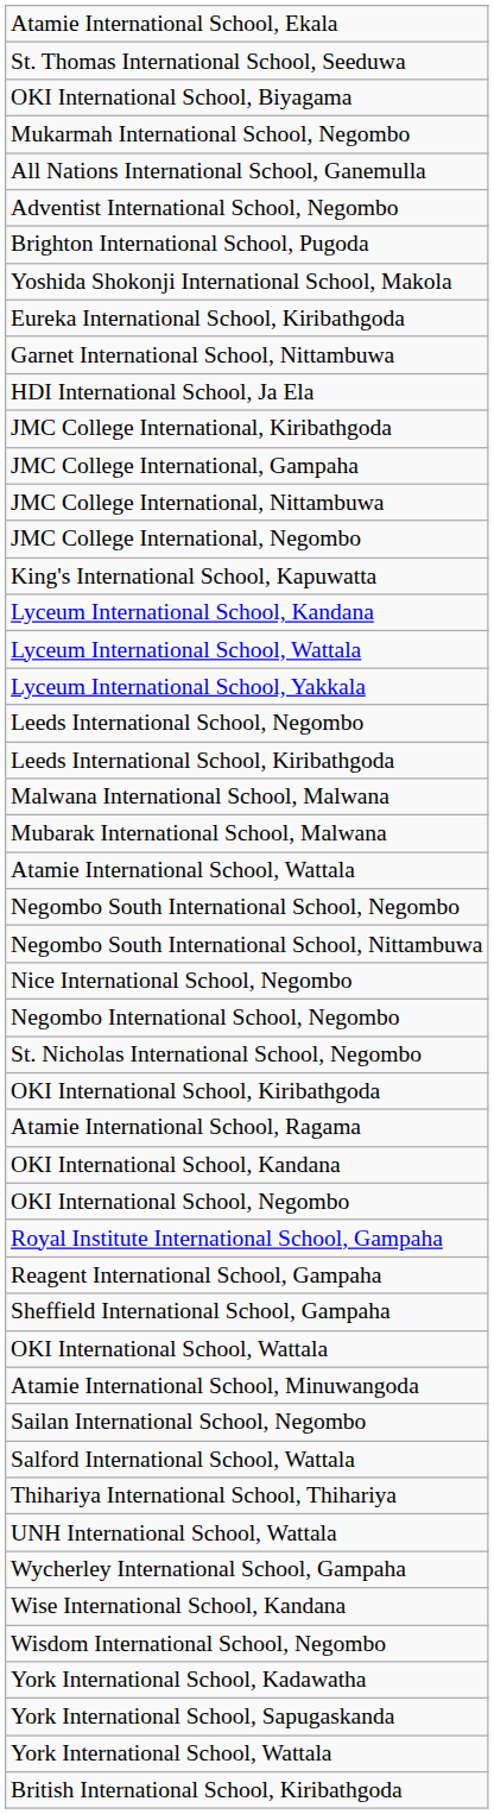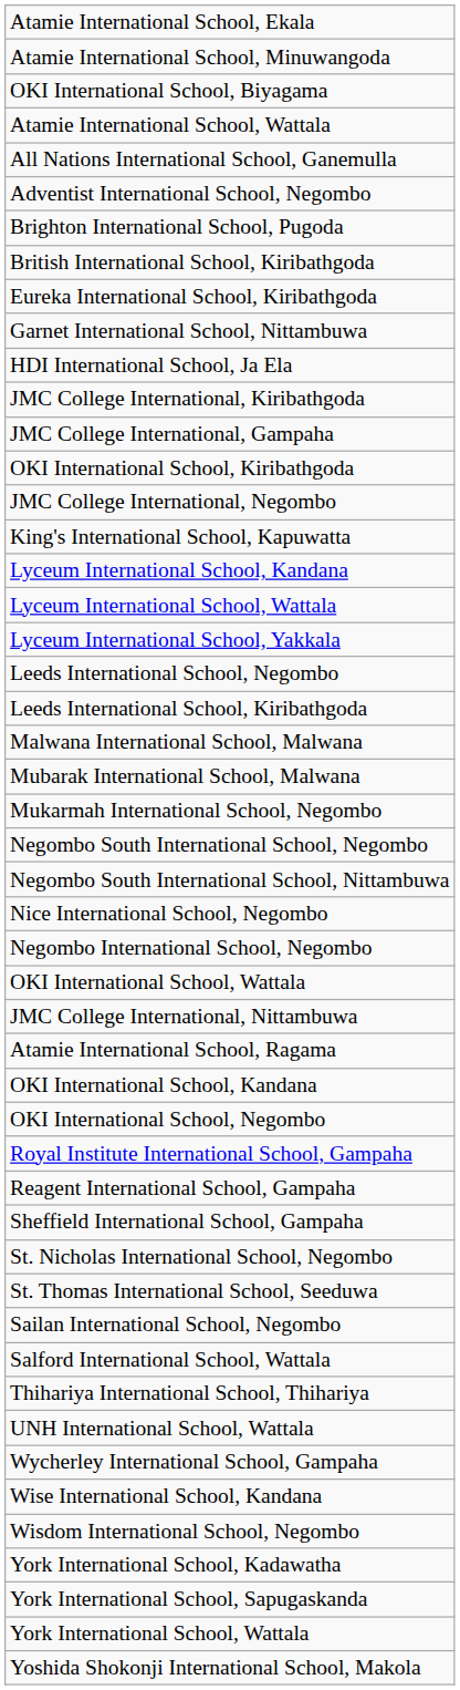row 2 | column 1: St. Thomas International School, Seeduwa -> Atamie International School, Minuwangoda
row 4 | column 1: Mukarmah International School, Negombo -> Atamie International School, Wattala
row 8 | column 1: Yoshida Shokonji International School, Makola -> British International School, Kiribathgoda
row 14 | column 1: JMC College International, Nittambuwa -> OKI International School, Kiribathgoda
row 24 | column 1: Atamie International School, Wattala -> Mukarmah International School, Negombo
row 29 | column 1: St. Nicholas International School, Negombo -> OKI International School, Wattala
row 30 | column 1: OKI International School, Kiribathgoda -> JMC College International, Nittambuwa
row 37 | column 1: OKI International School, Wattala -> St. Nicholas International School, Negombo
row 38 | column 1: Atamie International School, Minuwangoda -> St. Thomas International School, Seeduwa
row 49 | column 1: British International School, Kiribathgoda -> Yoshida Shokonji International School, Makola
